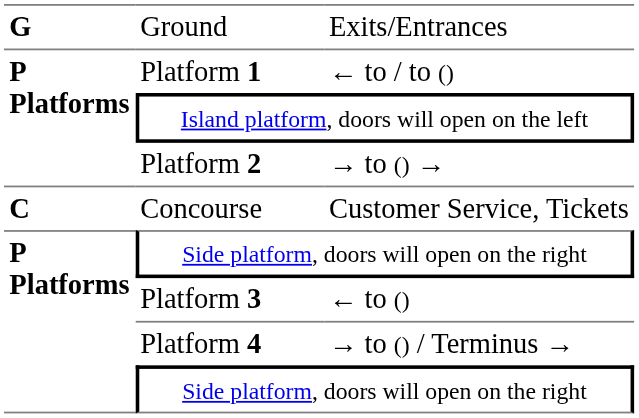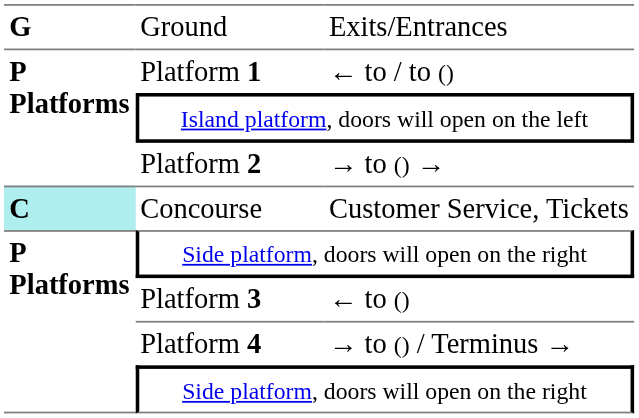Concourse | column 1: no background -> paleturquoise background
